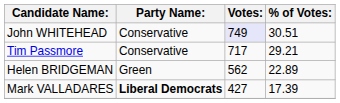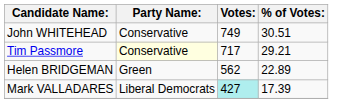John WHITEHEAD | Votes:: lavender background -> no background
Tim Passmore | Party Name:: no background -> lightyellow background
Mark VALLADARES | Party Name:: bold -> normal
Mark VALLADARES | Votes:: no background -> paleturquoise background
